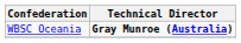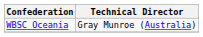WBSC Oceania | Technical Director: bold -> normal
